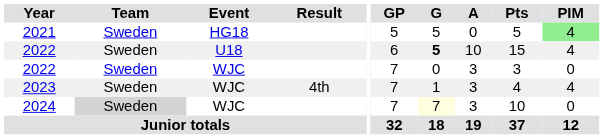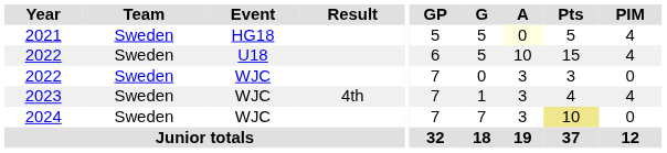2021 | A: no background -> lightyellow background
2021 | PIM: lightgreen background -> no background
2022 / U18 | G: bold -> normal
2024 | Team: lightgrey background -> no background
2024 | G: lightyellow background -> no background
2024 | Pts: no background -> khaki background
